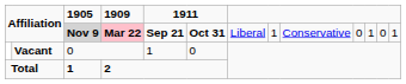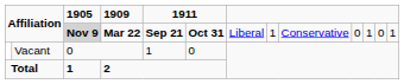row 2 | 1909: pink background -> no background
row 3 | column 2: bold -> normal
